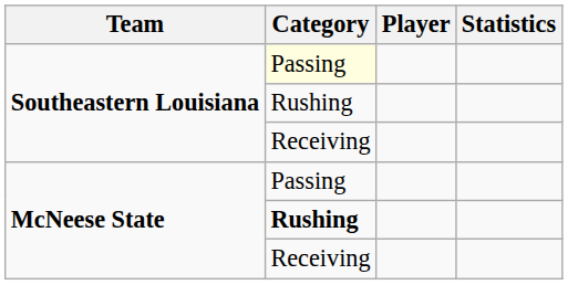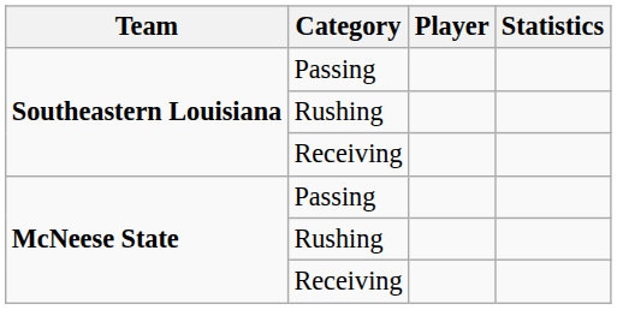Southeastern Louisiana / Passing | Category: lightyellow background -> no background
McNeese State / Rushing | Category: bold -> normal
